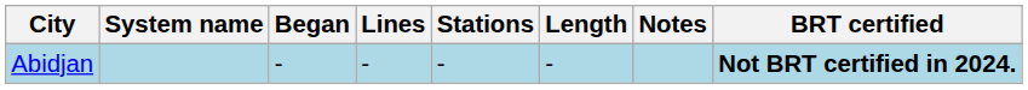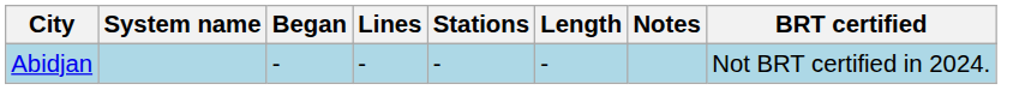Abidjan | BRT certified: bold -> normal
